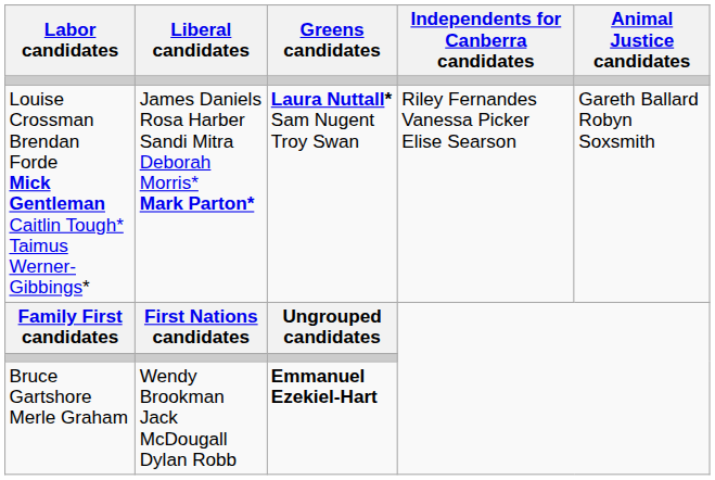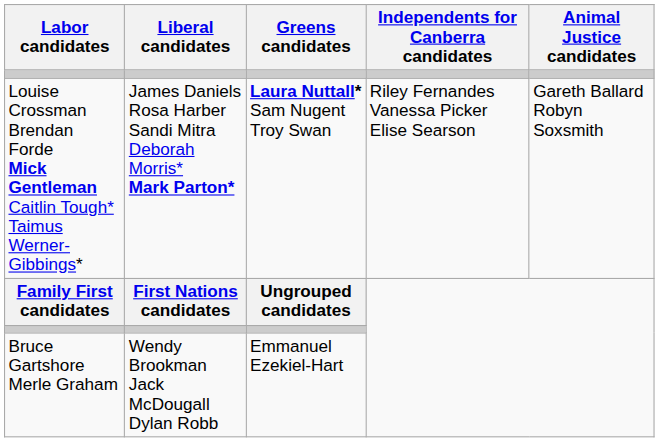Bruce Gartshore Merle Graham | Greens candidates: bold -> normal
